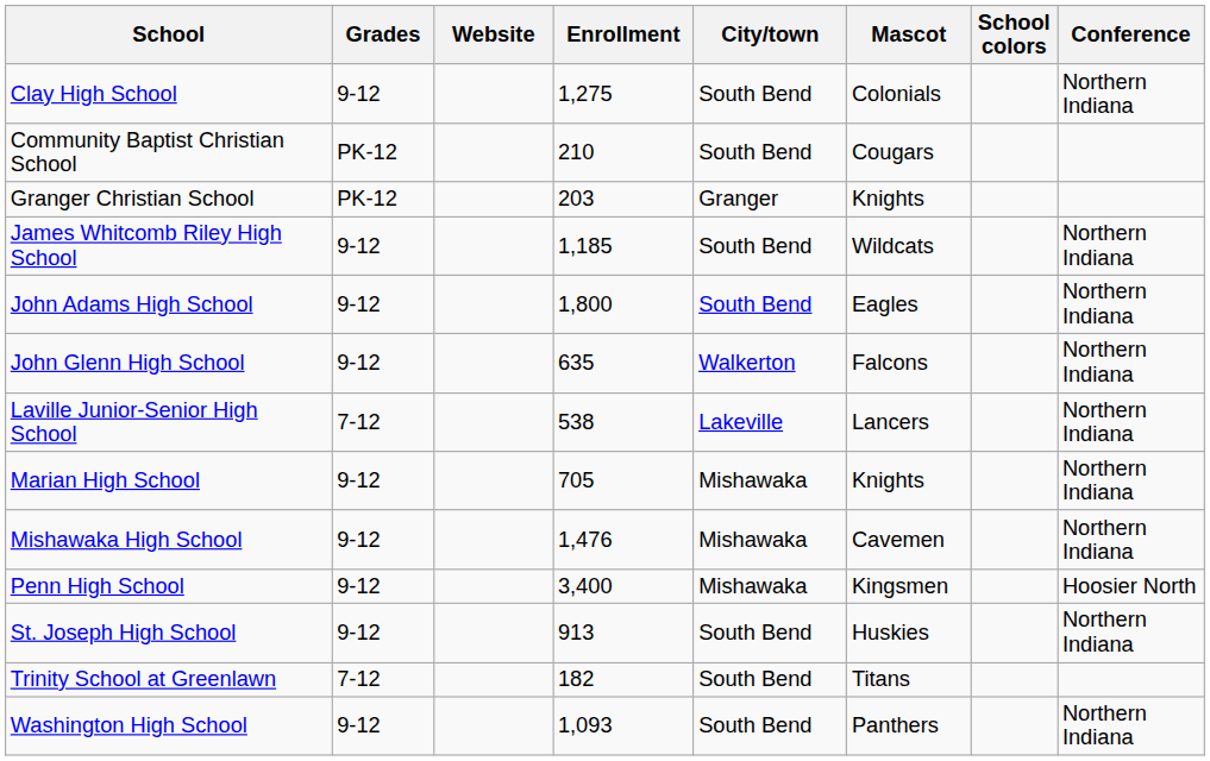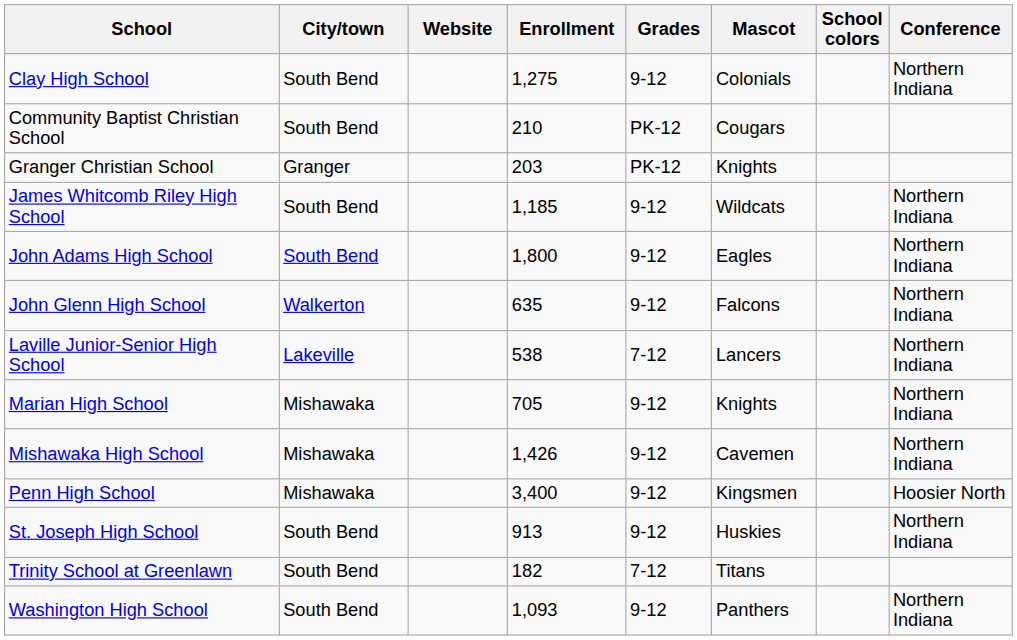columns swapped: City/town <-> Grades
Mishawaka High School | Enrollment: 1,476 -> 1,426
